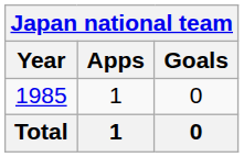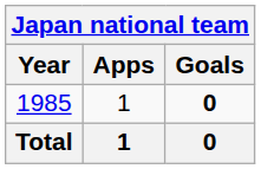1985 | Goals: normal -> bold
